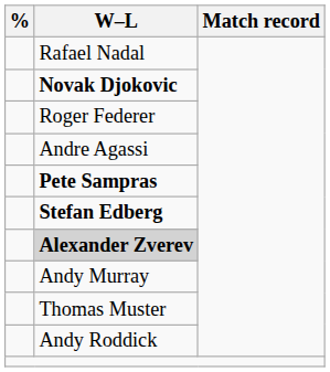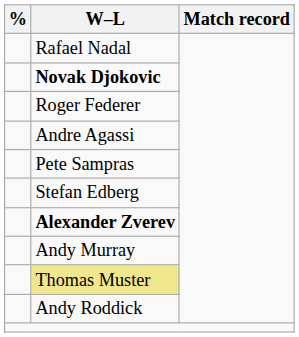Pete Sampras | W–L: bold -> normal
Stefan Edberg | W–L: bold -> normal
Alexander Zverev | W–L: lightgrey background -> no background
Thomas Muster | W–L: no background -> khaki background
